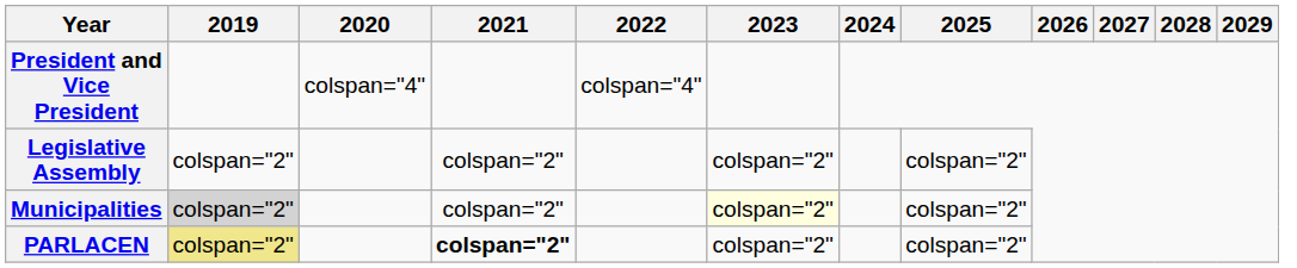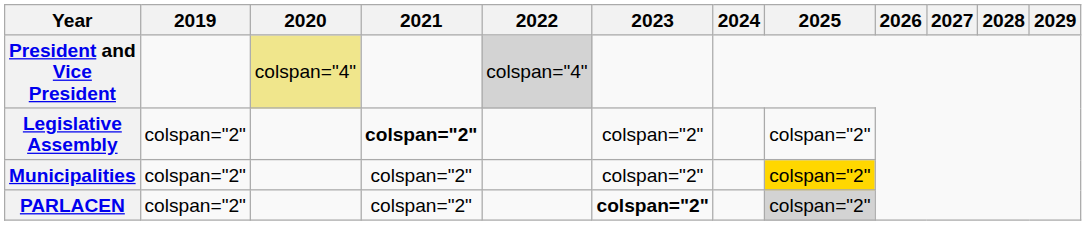President and Vice President | 2020: no background -> khaki background
President and Vice President | 2022: no background -> lightgrey background
Legislative Assembly | 2021: normal -> bold
Municipalities | 2019: lightgrey background -> no background
Municipalities | 2023: lightyellow background -> no background
Municipalities | 2025: no background -> gold background
PARLACEN | 2019: khaki background -> no background
PARLACEN | 2021: bold -> normal
PARLACEN | 2023: normal -> bold
PARLACEN | 2025: no background -> lightgrey background
